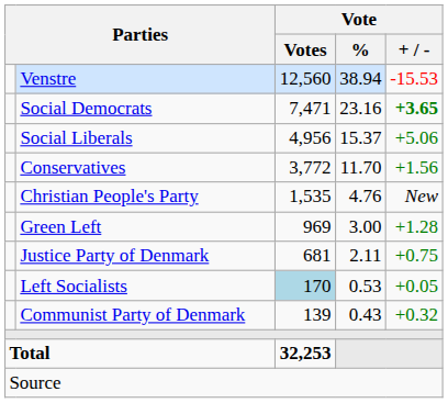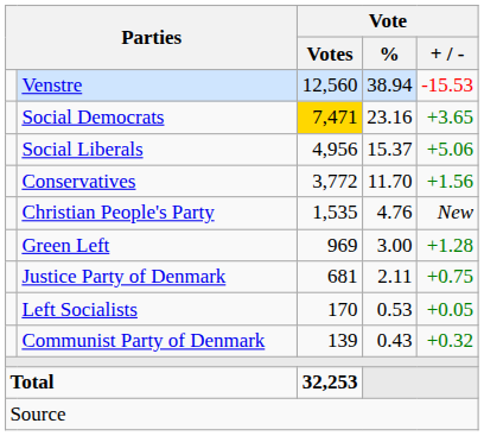Social Democrats | Vote / Votes: no background -> gold background
Social Democrats | Vote / + / -: bold -> normal
Left Socialists | Vote / Votes: lightblue background -> no background
